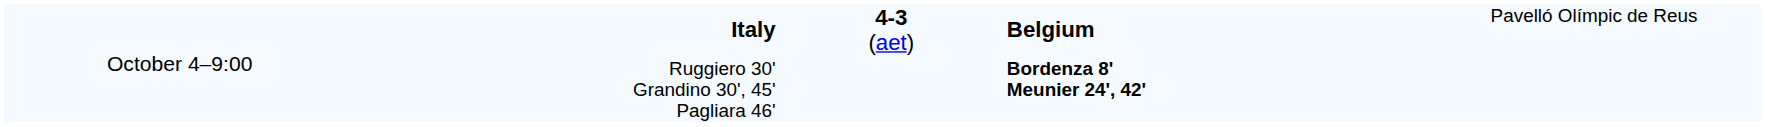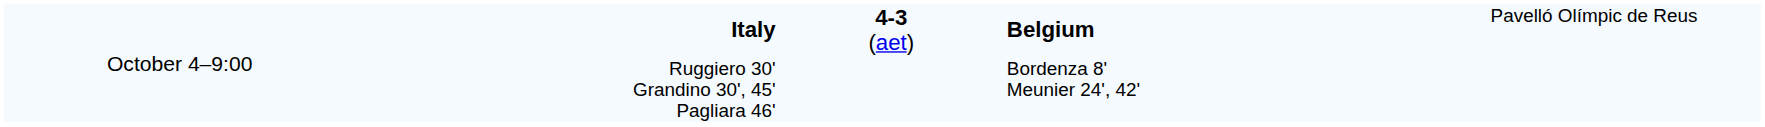Ruggiero 30' Grandino 30', 45' Pagliara 46' | column 4: bold -> normal
